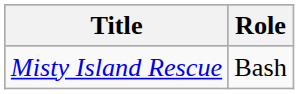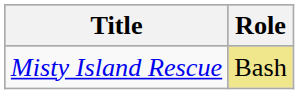Misty Island Rescue | Role: no background -> khaki background
